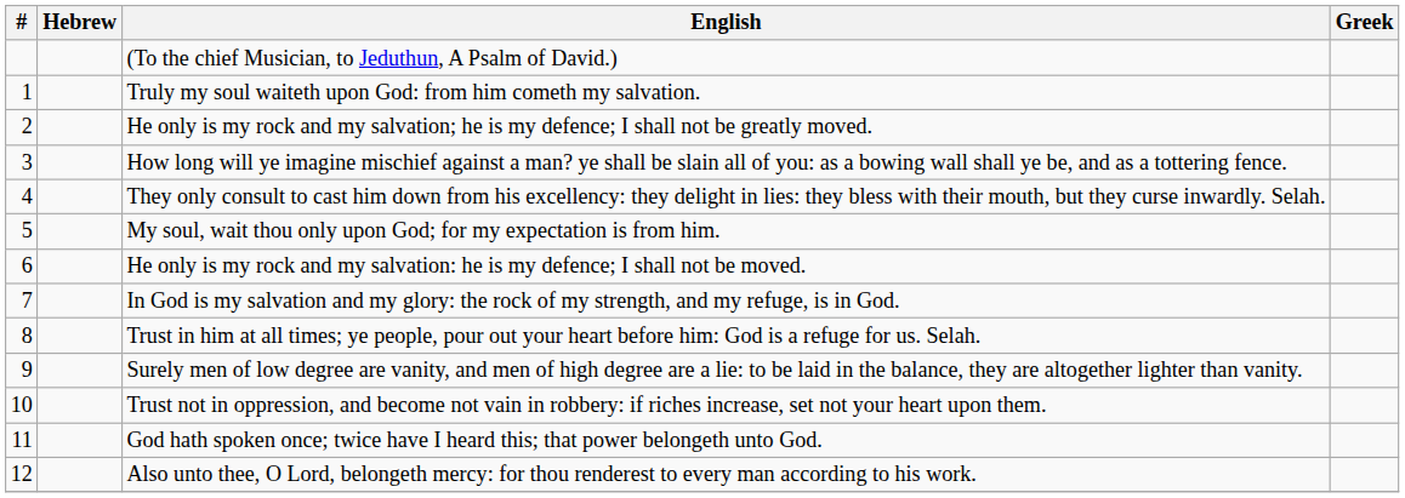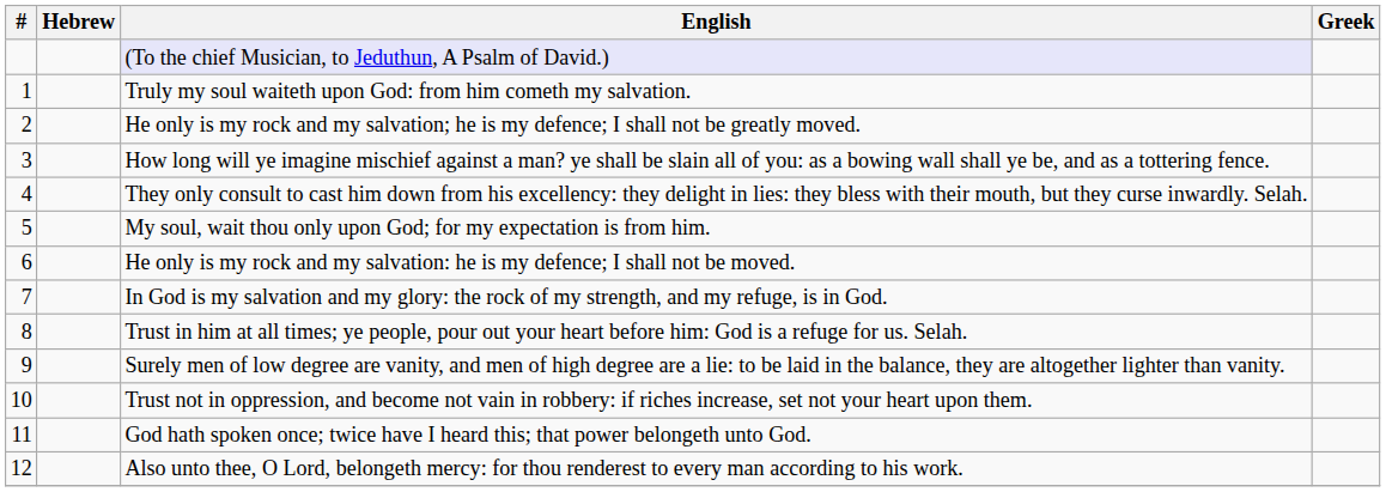(To the chief Musician, to Jeduthun, A Psalm of David.) | English: no background -> lavender background
